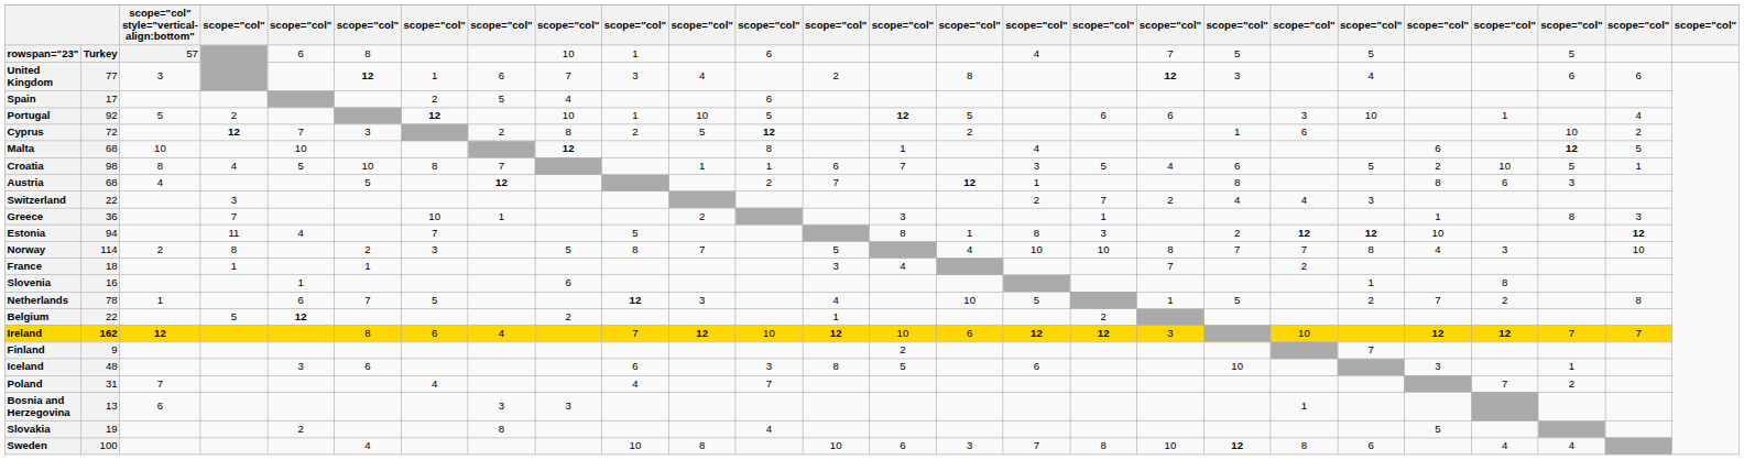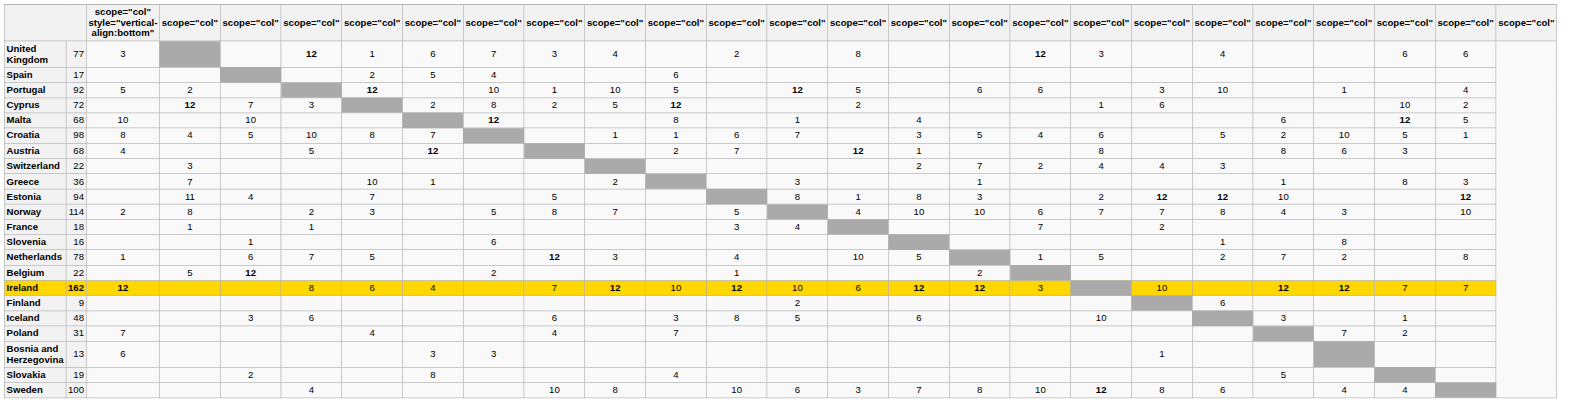- row: rowspan="23" | Turkey | 57 | 6 | 8 | 10 | 1 | 6 | 4 | 7 | 5 | 5 | 5
Norway | column 18: 8 -> 6
Finland | column 21: 7 -> 6
